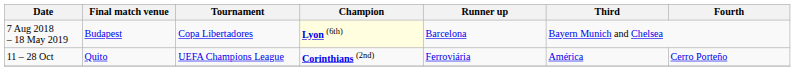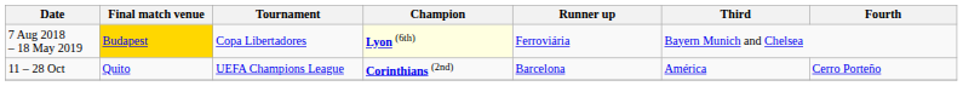7 Aug 2018 – 18 May 2019 | Final match venue: no background -> gold background
7 Aug 2018 – 18 May 2019 | Runner up: Barcelona -> Ferroviária
11 – 28 Oct | Runner up: Ferroviária -> Barcelona
